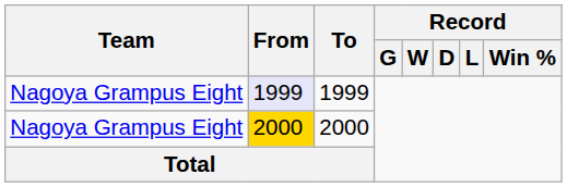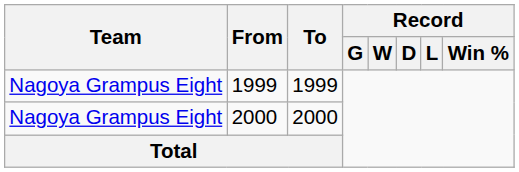row 3 | From: lavender background -> no background
row 4 | From: gold background -> no background
